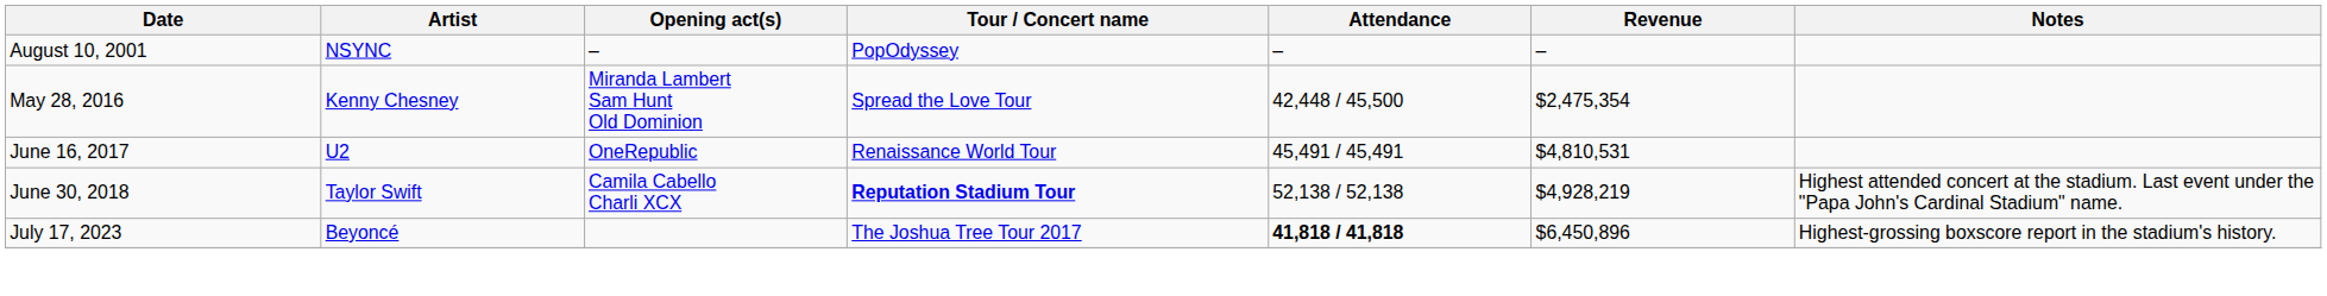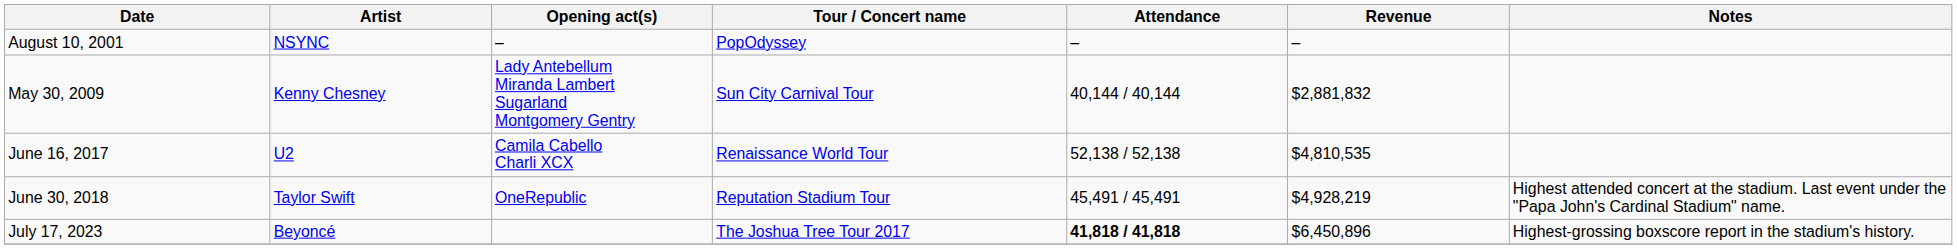+ row: May 30, 2009 | Kenny Chesney | Lady Antebellum Miranda Lambert Sugarland Montgomery Gentry | Sun City Carnival Tour | 40,144 / 40,144 | $2,881,832
- row: May 28, 2016 | Kenny Chesney | Miranda Lambert Sam Hunt Old Dominion | Spread the Love Tour | 42,448 / 45,500 | $2,475,354
June 16, 2017 | Opening act(s): OneRepublic -> Camila Cabello Charli XCX
June 16, 2017 | Attendance: 45,491 / 45,491 -> 52,138 / 52,138
June 16, 2017 | Revenue: $4,810,531 -> $4,810,535
June 30, 2018 | Opening act(s): Camila Cabello Charli XCX -> OneRepublic
June 30, 2018 | Tour / Concert name: bold -> normal
June 30, 2018 | Attendance: 52,138 / 52,138 -> 45,491 / 45,491
